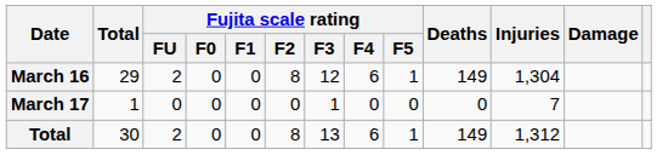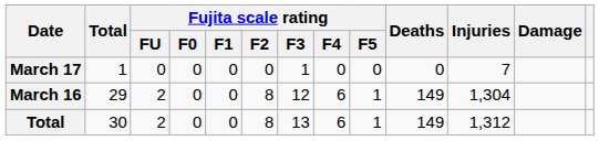rows swapped: March 16 <-> March 17
